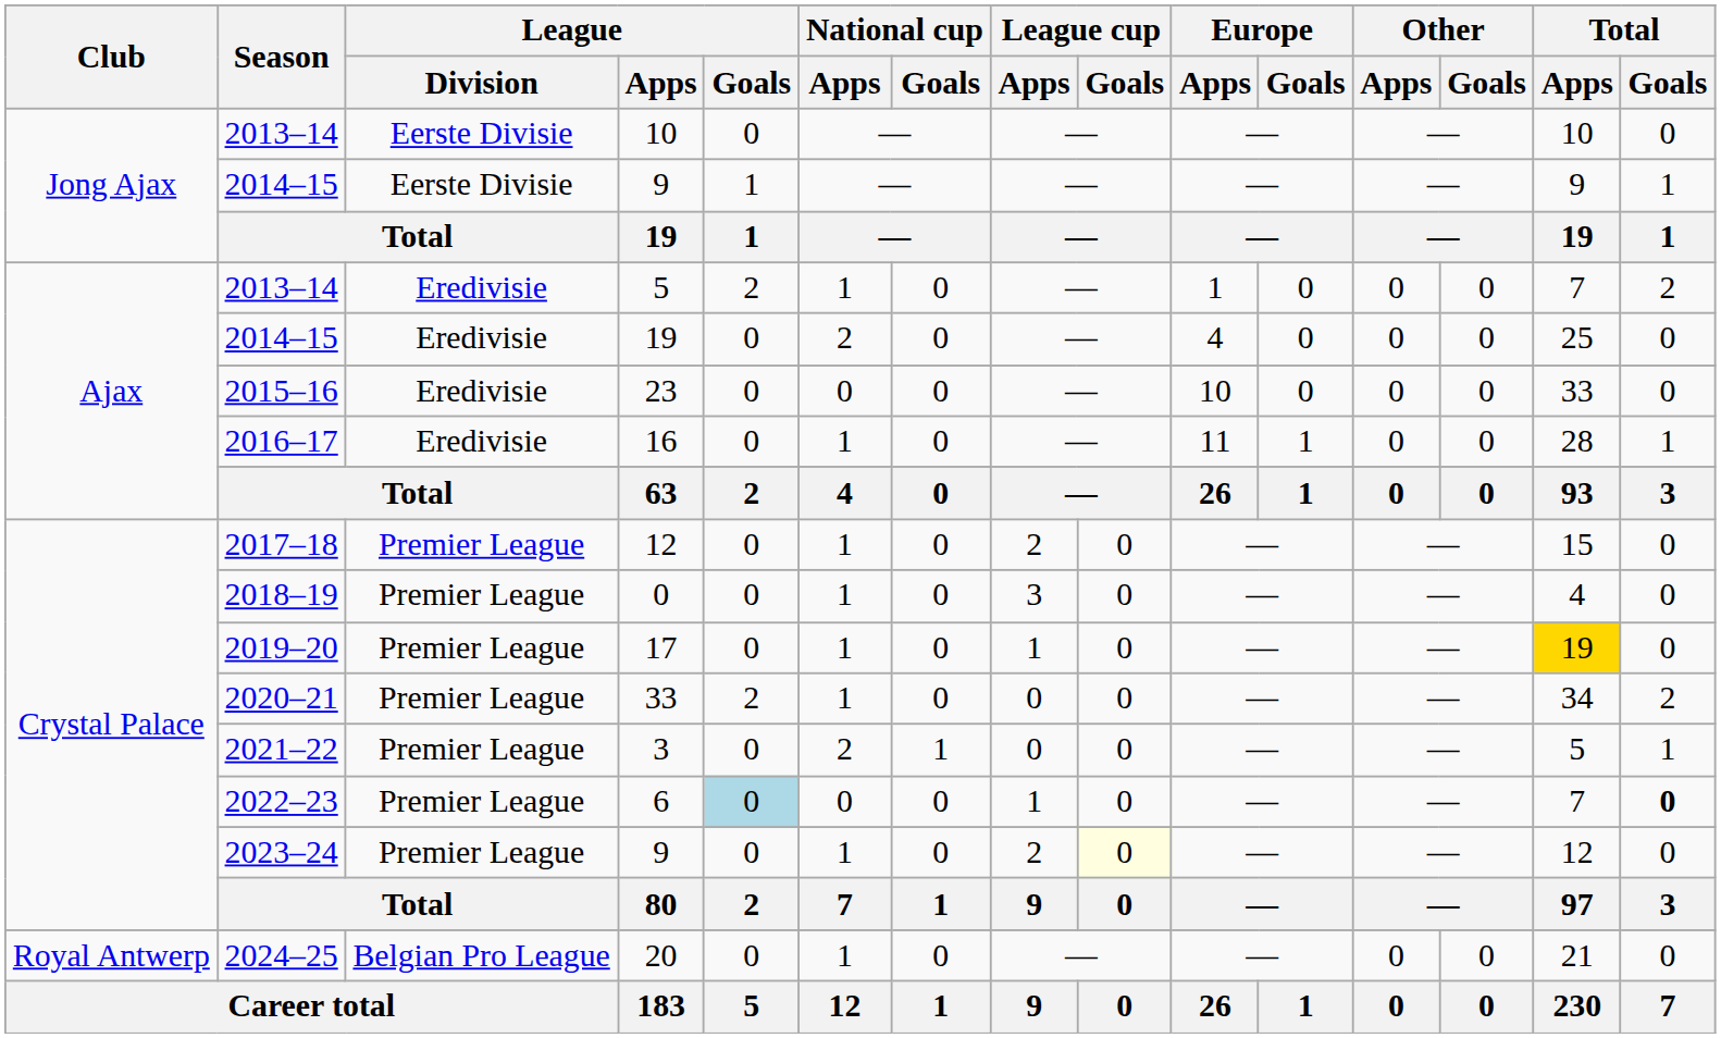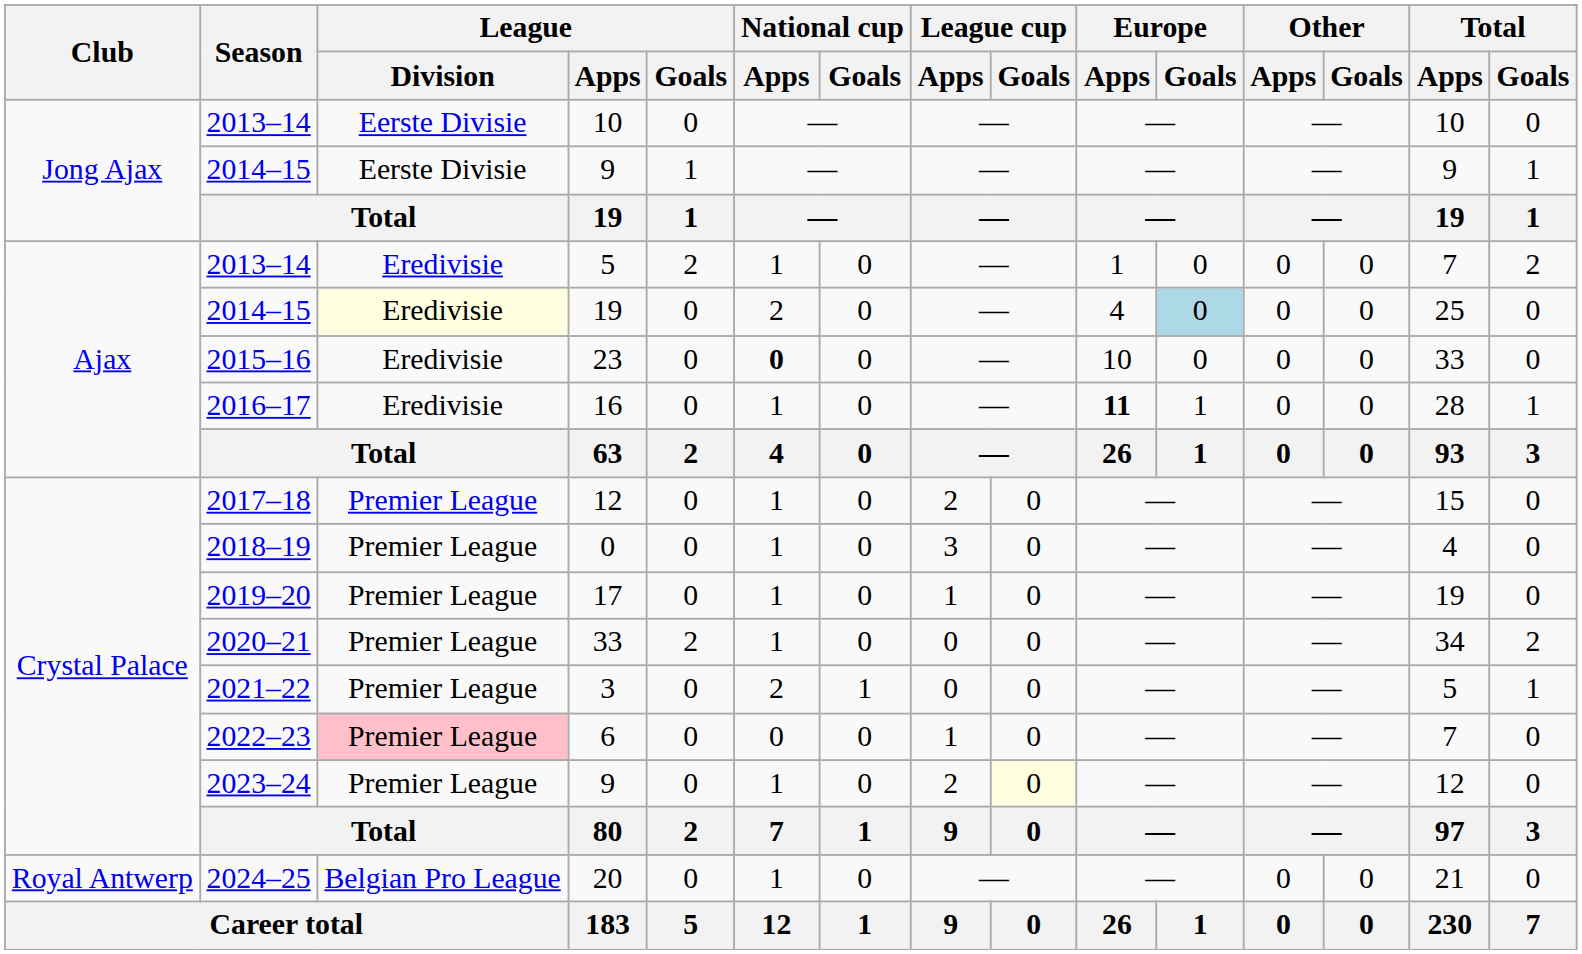2014–15 / 19 | League / Division: no background -> lightyellow background
2014–15 / 19 | Europe / Goals: no background -> lightblue background
23 | National cup / Apps: normal -> bold
16 | Europe / Apps: normal -> bold
17 | Total / Apps: gold background -> no background
6 | League / Division: no background -> pink background
6 | League / Goals: lightblue background -> no background
6 | Total / Goals: bold -> normal
